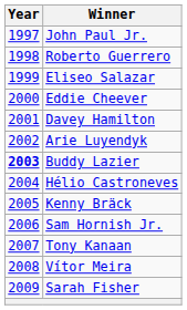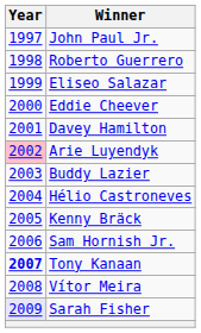Arie Luyendyk | Year: no background -> pink background
Buddy Lazier | Year: bold -> normal
Tony Kanaan | Year: normal -> bold
Sarah Fisher | Year: no background -> lavender background
